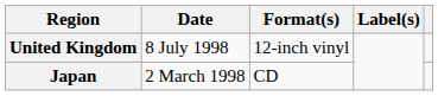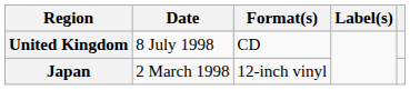United Kingdom | Format(s): 12-inch vinyl -> CD
Japan | Format(s): CD -> 12-inch vinyl
